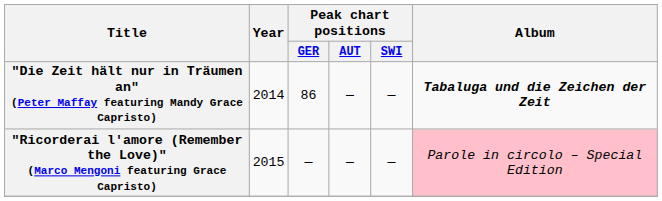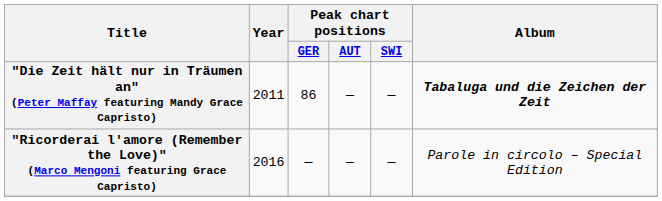row 3 | Year: 2014 -> 2011
row 4 | Year: 2015 -> 2016
row 4 | Album: pink background -> no background
